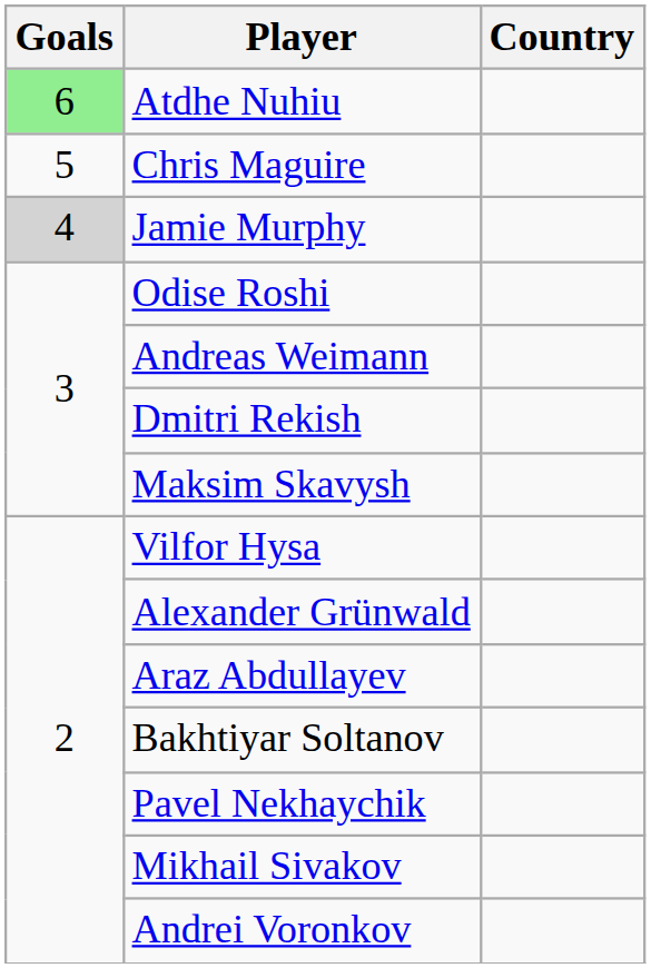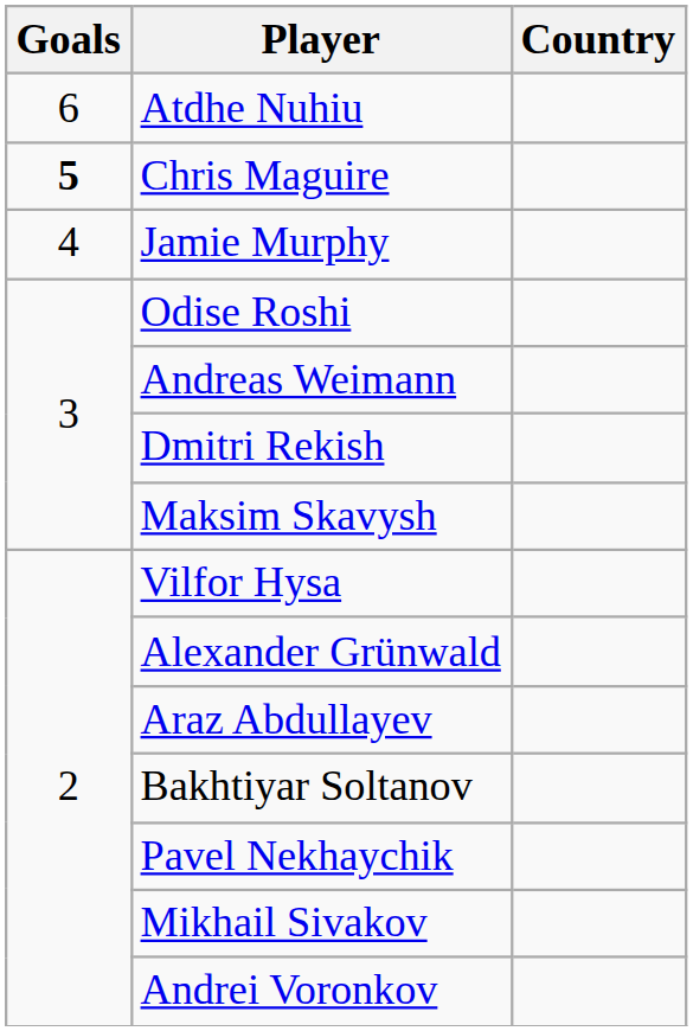Atdhe Nuhiu | Goals: lightgreen background -> no background
Chris Maguire | Goals: normal -> bold
Jamie Murphy | Goals: lightgrey background -> no background
